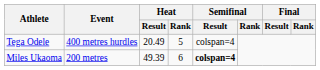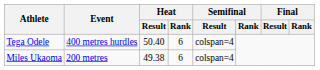Tega Odele | Heat / Result: 20.49 -> 50.40
Tega Odele | Heat / Rank: 5 -> 6
Miles Ukaoma | Heat / Result: 49.39 -> 49.38
Miles Ukaoma | Semifinal / Result: bold -> normal
